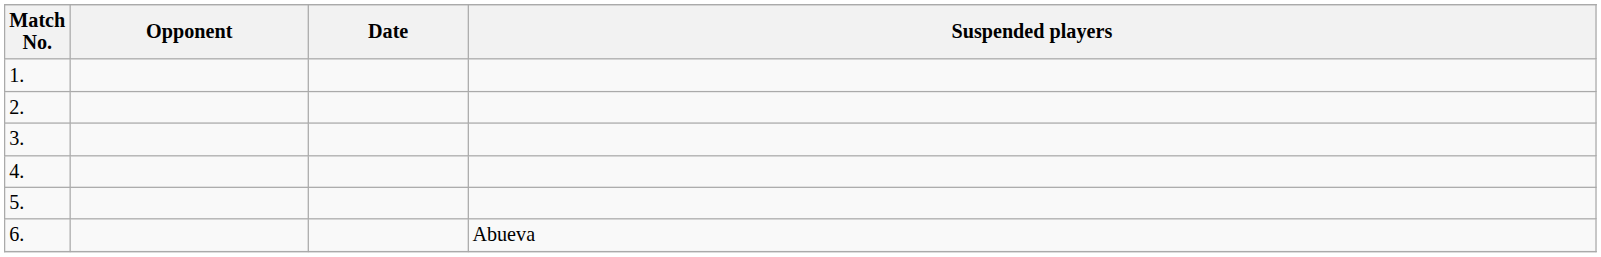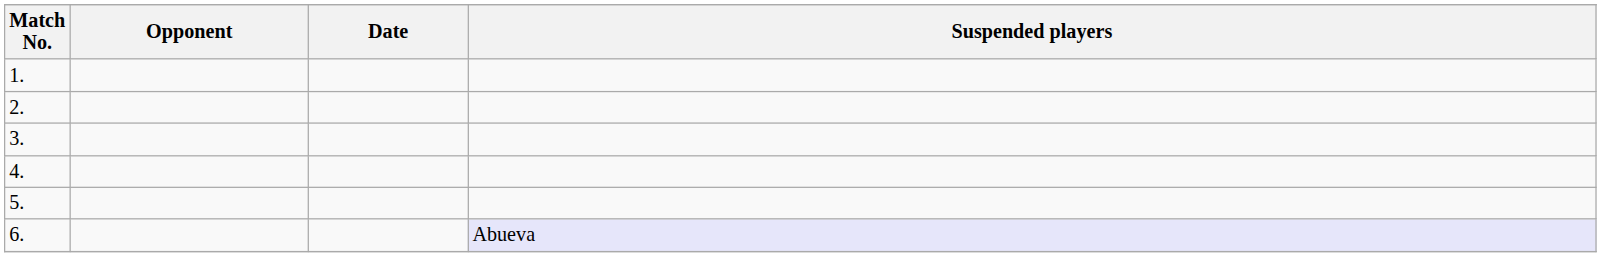6. | Suspended players: no background -> lavender background
